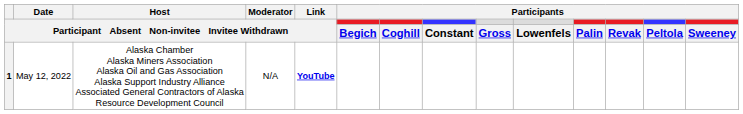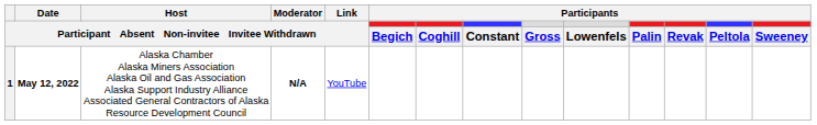1 | Date / Participant Absent Non-invitee Invitee Withdrawn: normal -> bold
1 | Moderator / Participant Absent Non-invitee Invitee Withdrawn: normal -> bold
1 | Link / Participant Absent Non-invitee Invitee Withdrawn: bold -> normal
